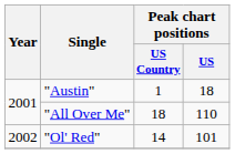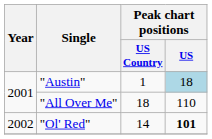"Austin" | Peak chart positions / US: no background -> lightblue background
"Ol' Red" | Peak chart positions / US: normal -> bold
